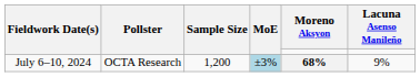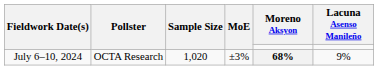July 6–10, 2024 | Sample Size: 1,200 -> 1,020
July 6–10, 2024 | MoE: lightblue background -> no background
